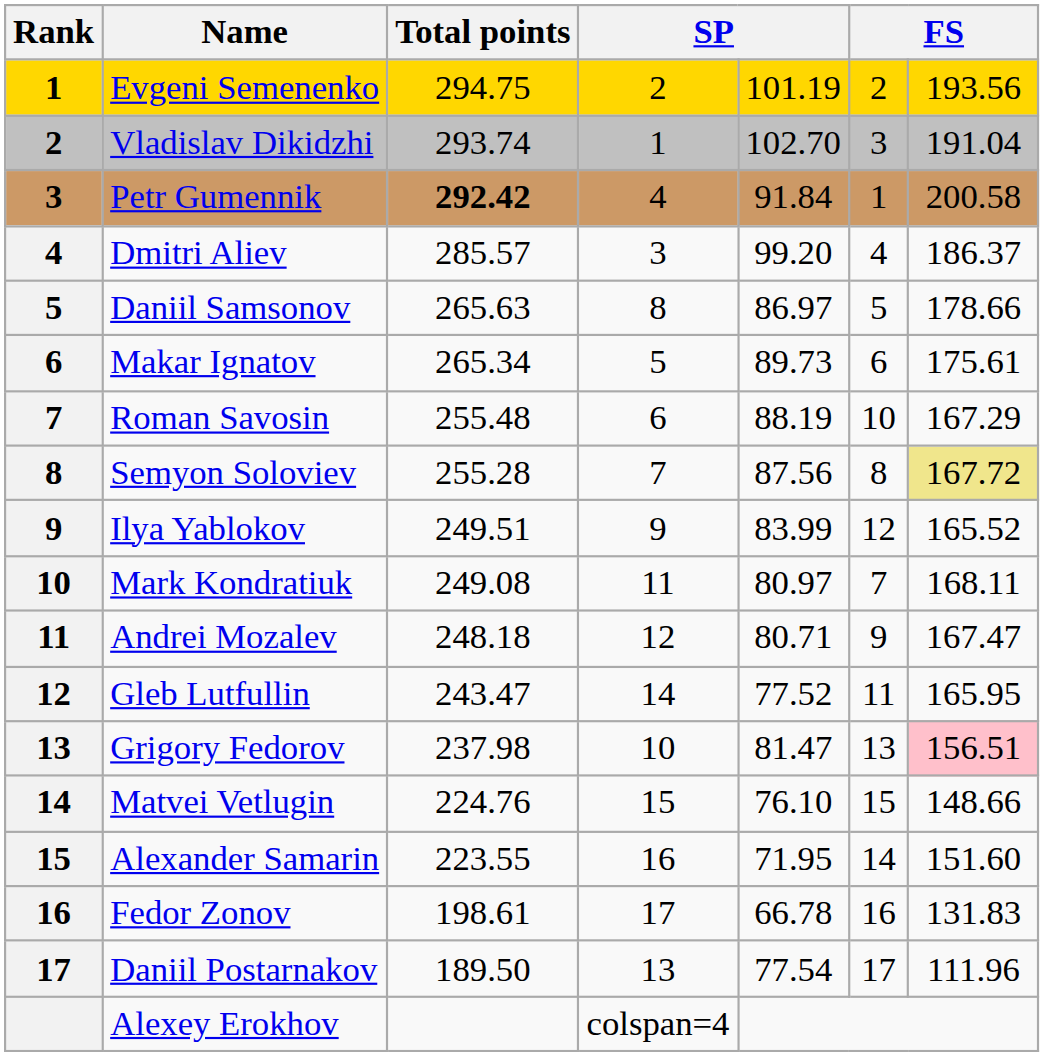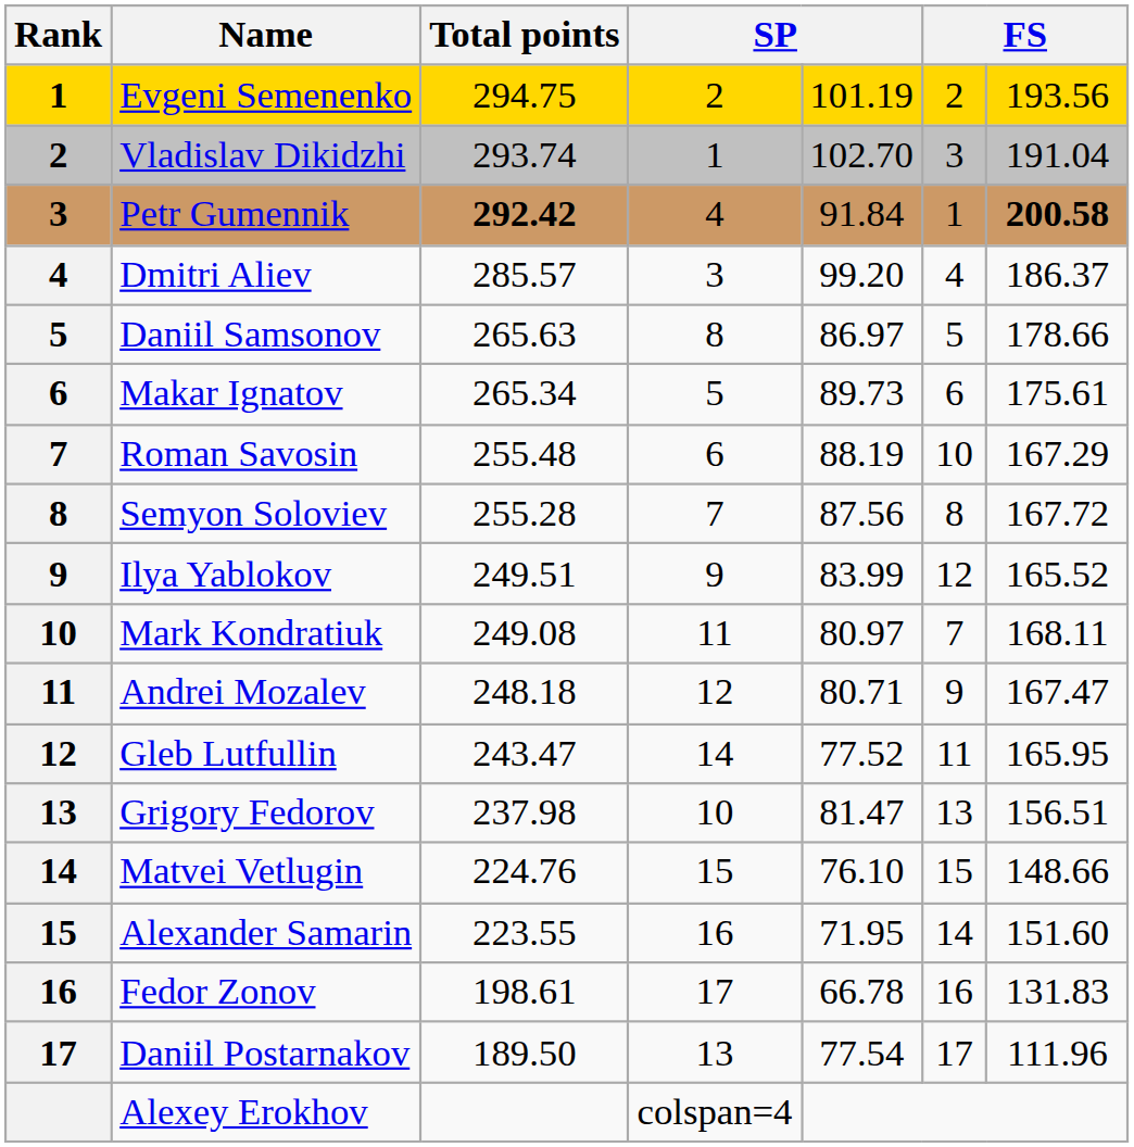Petr Gumennik | column 7: normal -> bold
Semyon Soloviev | column 7: khaki background -> no background
Grigory Fedorov | column 7: pink background -> no background
